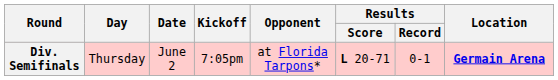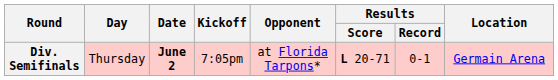Div. Semifinals | Date: normal -> bold
Div. Semifinals | Location: bold -> normal
